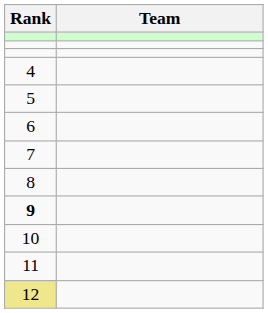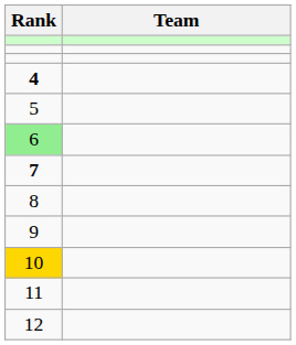row 5 | Rank: normal -> bold
row 7 | Rank: no background -> lightgreen background
row 8 | Rank: normal -> bold
row 10 | Rank: bold -> normal
row 11 | Rank: no background -> gold background
row 13 | Rank: khaki background -> no background
